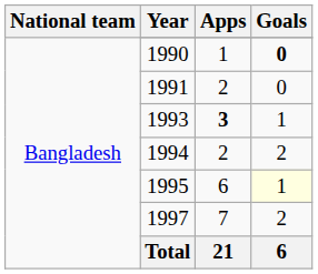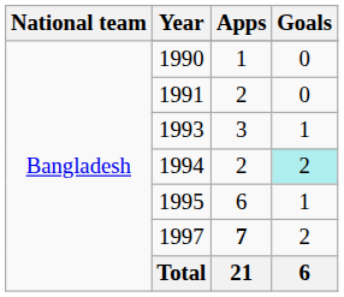1990 | Goals: bold -> normal
1993 | Apps: bold -> normal
1994 | Goals: no background -> paleturquoise background
1995 | Goals: lightyellow background -> no background
1997 | Apps: normal -> bold
